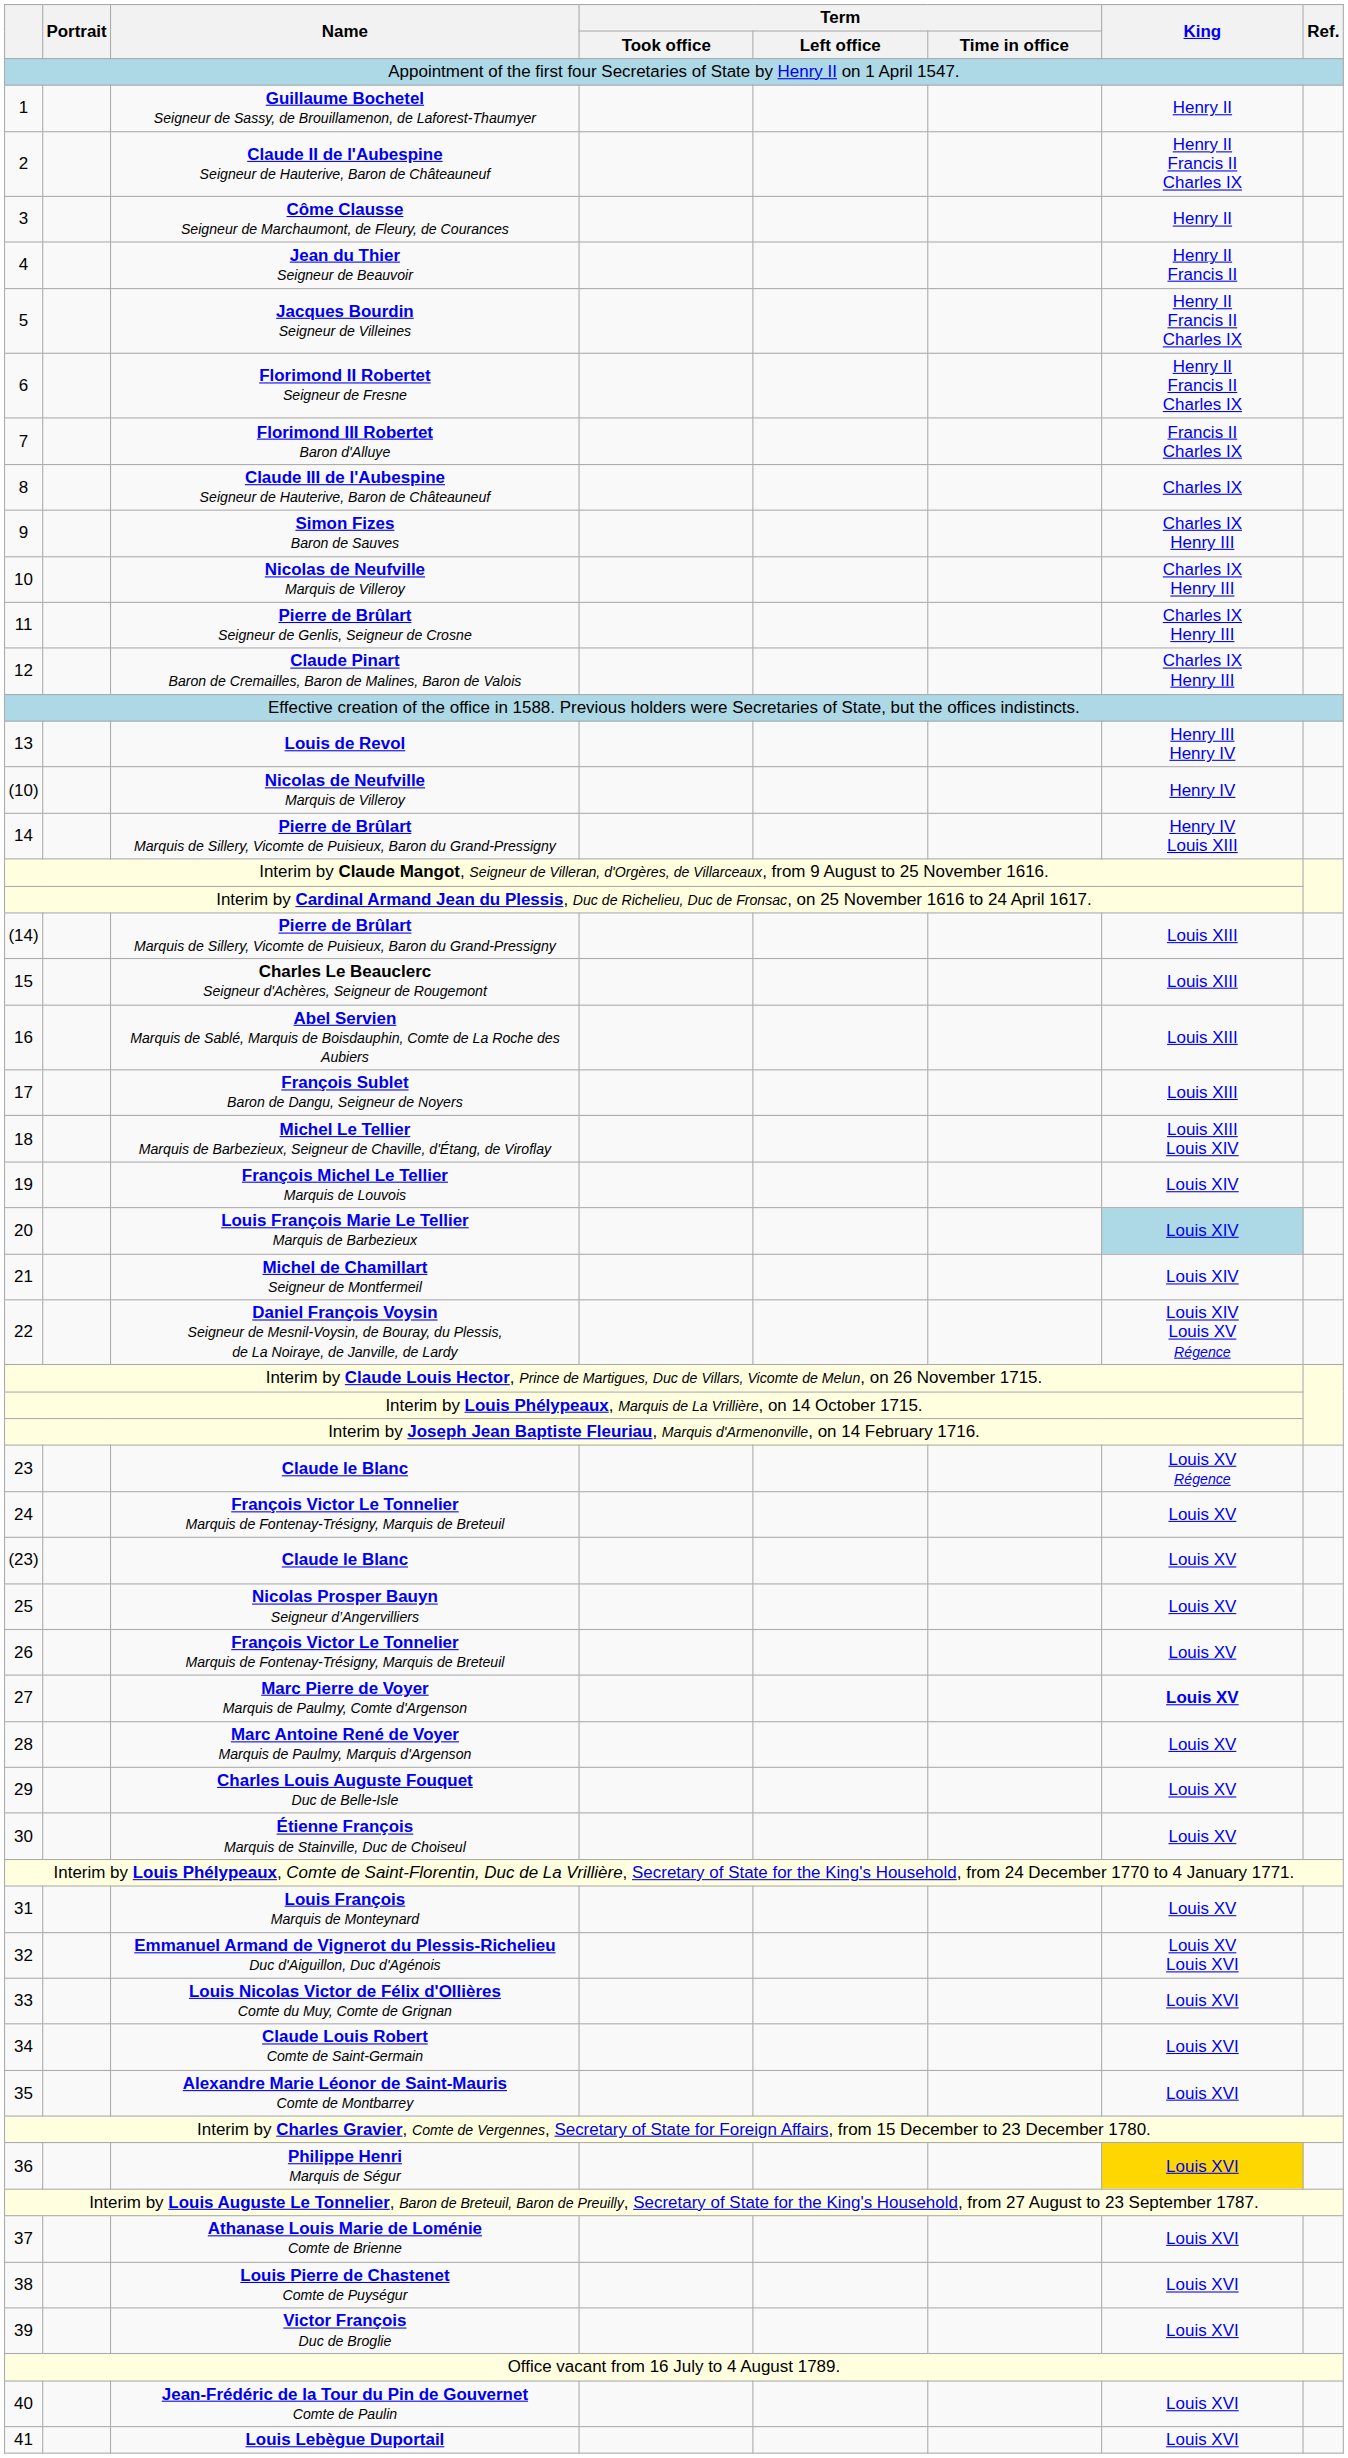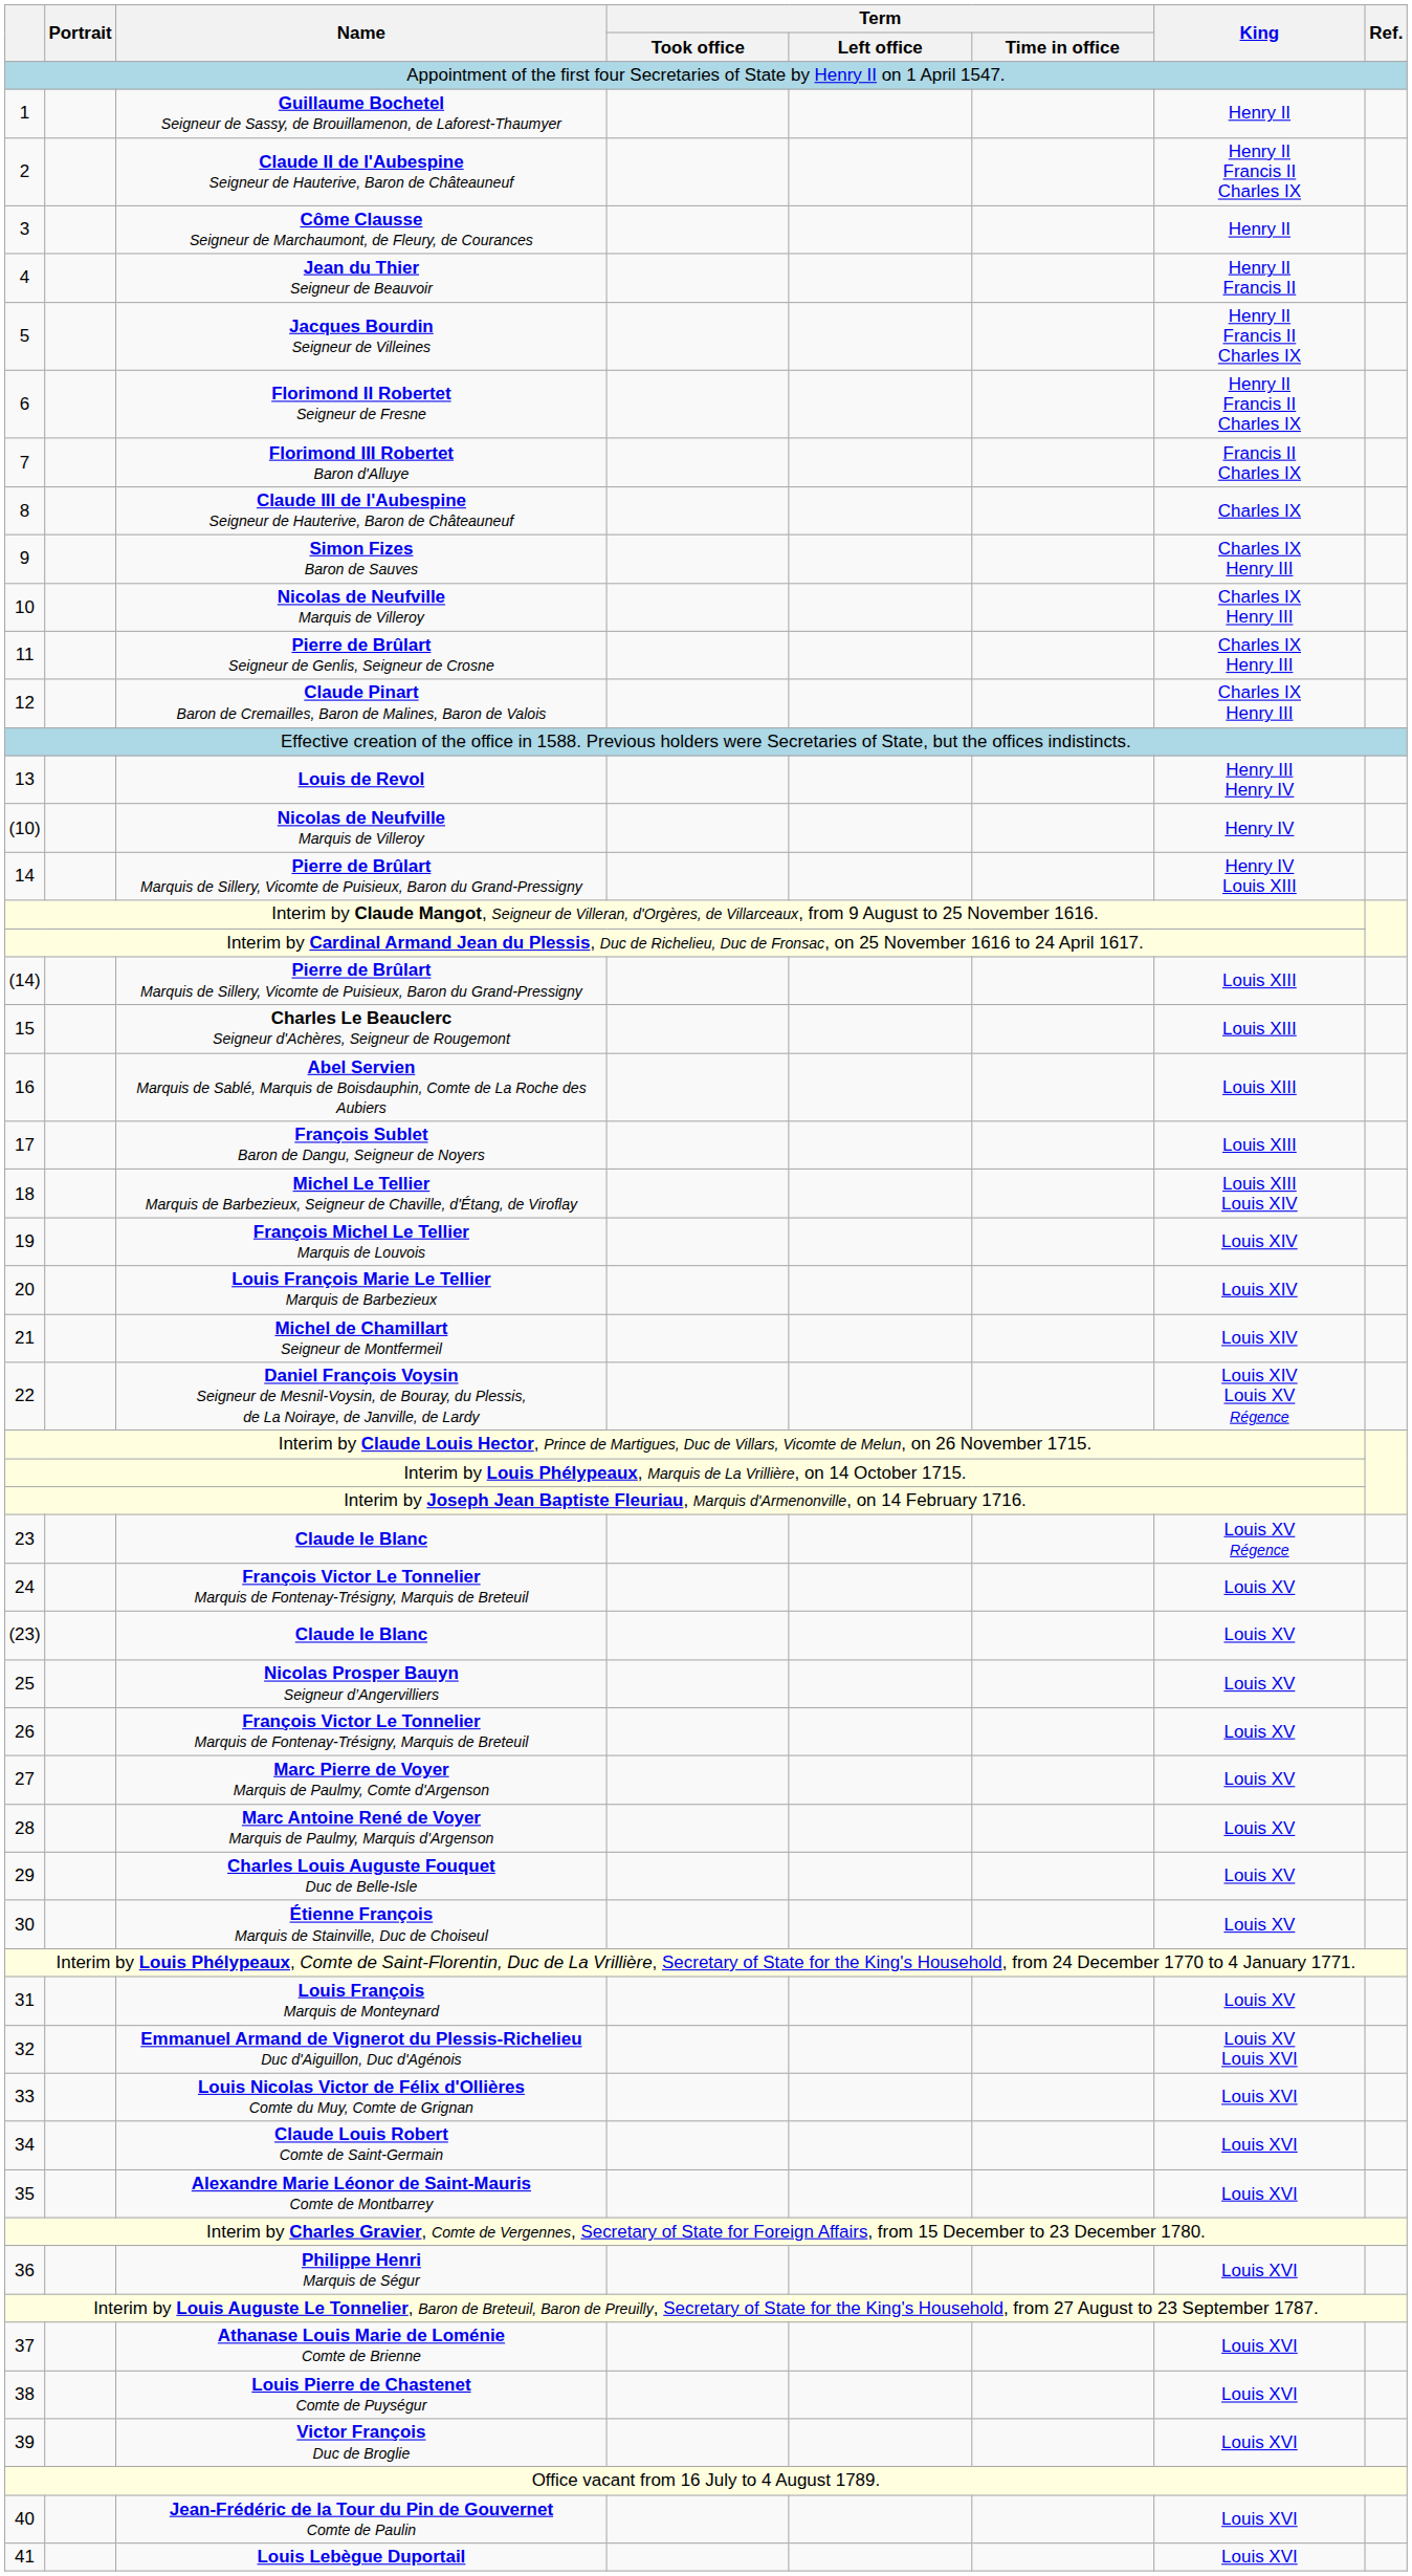Louis François Marie Le Tellier Marquis de Barbezieux | King: lightblue background -> no background
Marc Pierre de Voyer Marquis de Paulmy, Comte d'Argenson | King: bold -> normal
Philippe Henri Marquis de Ségur | King: gold background -> no background
